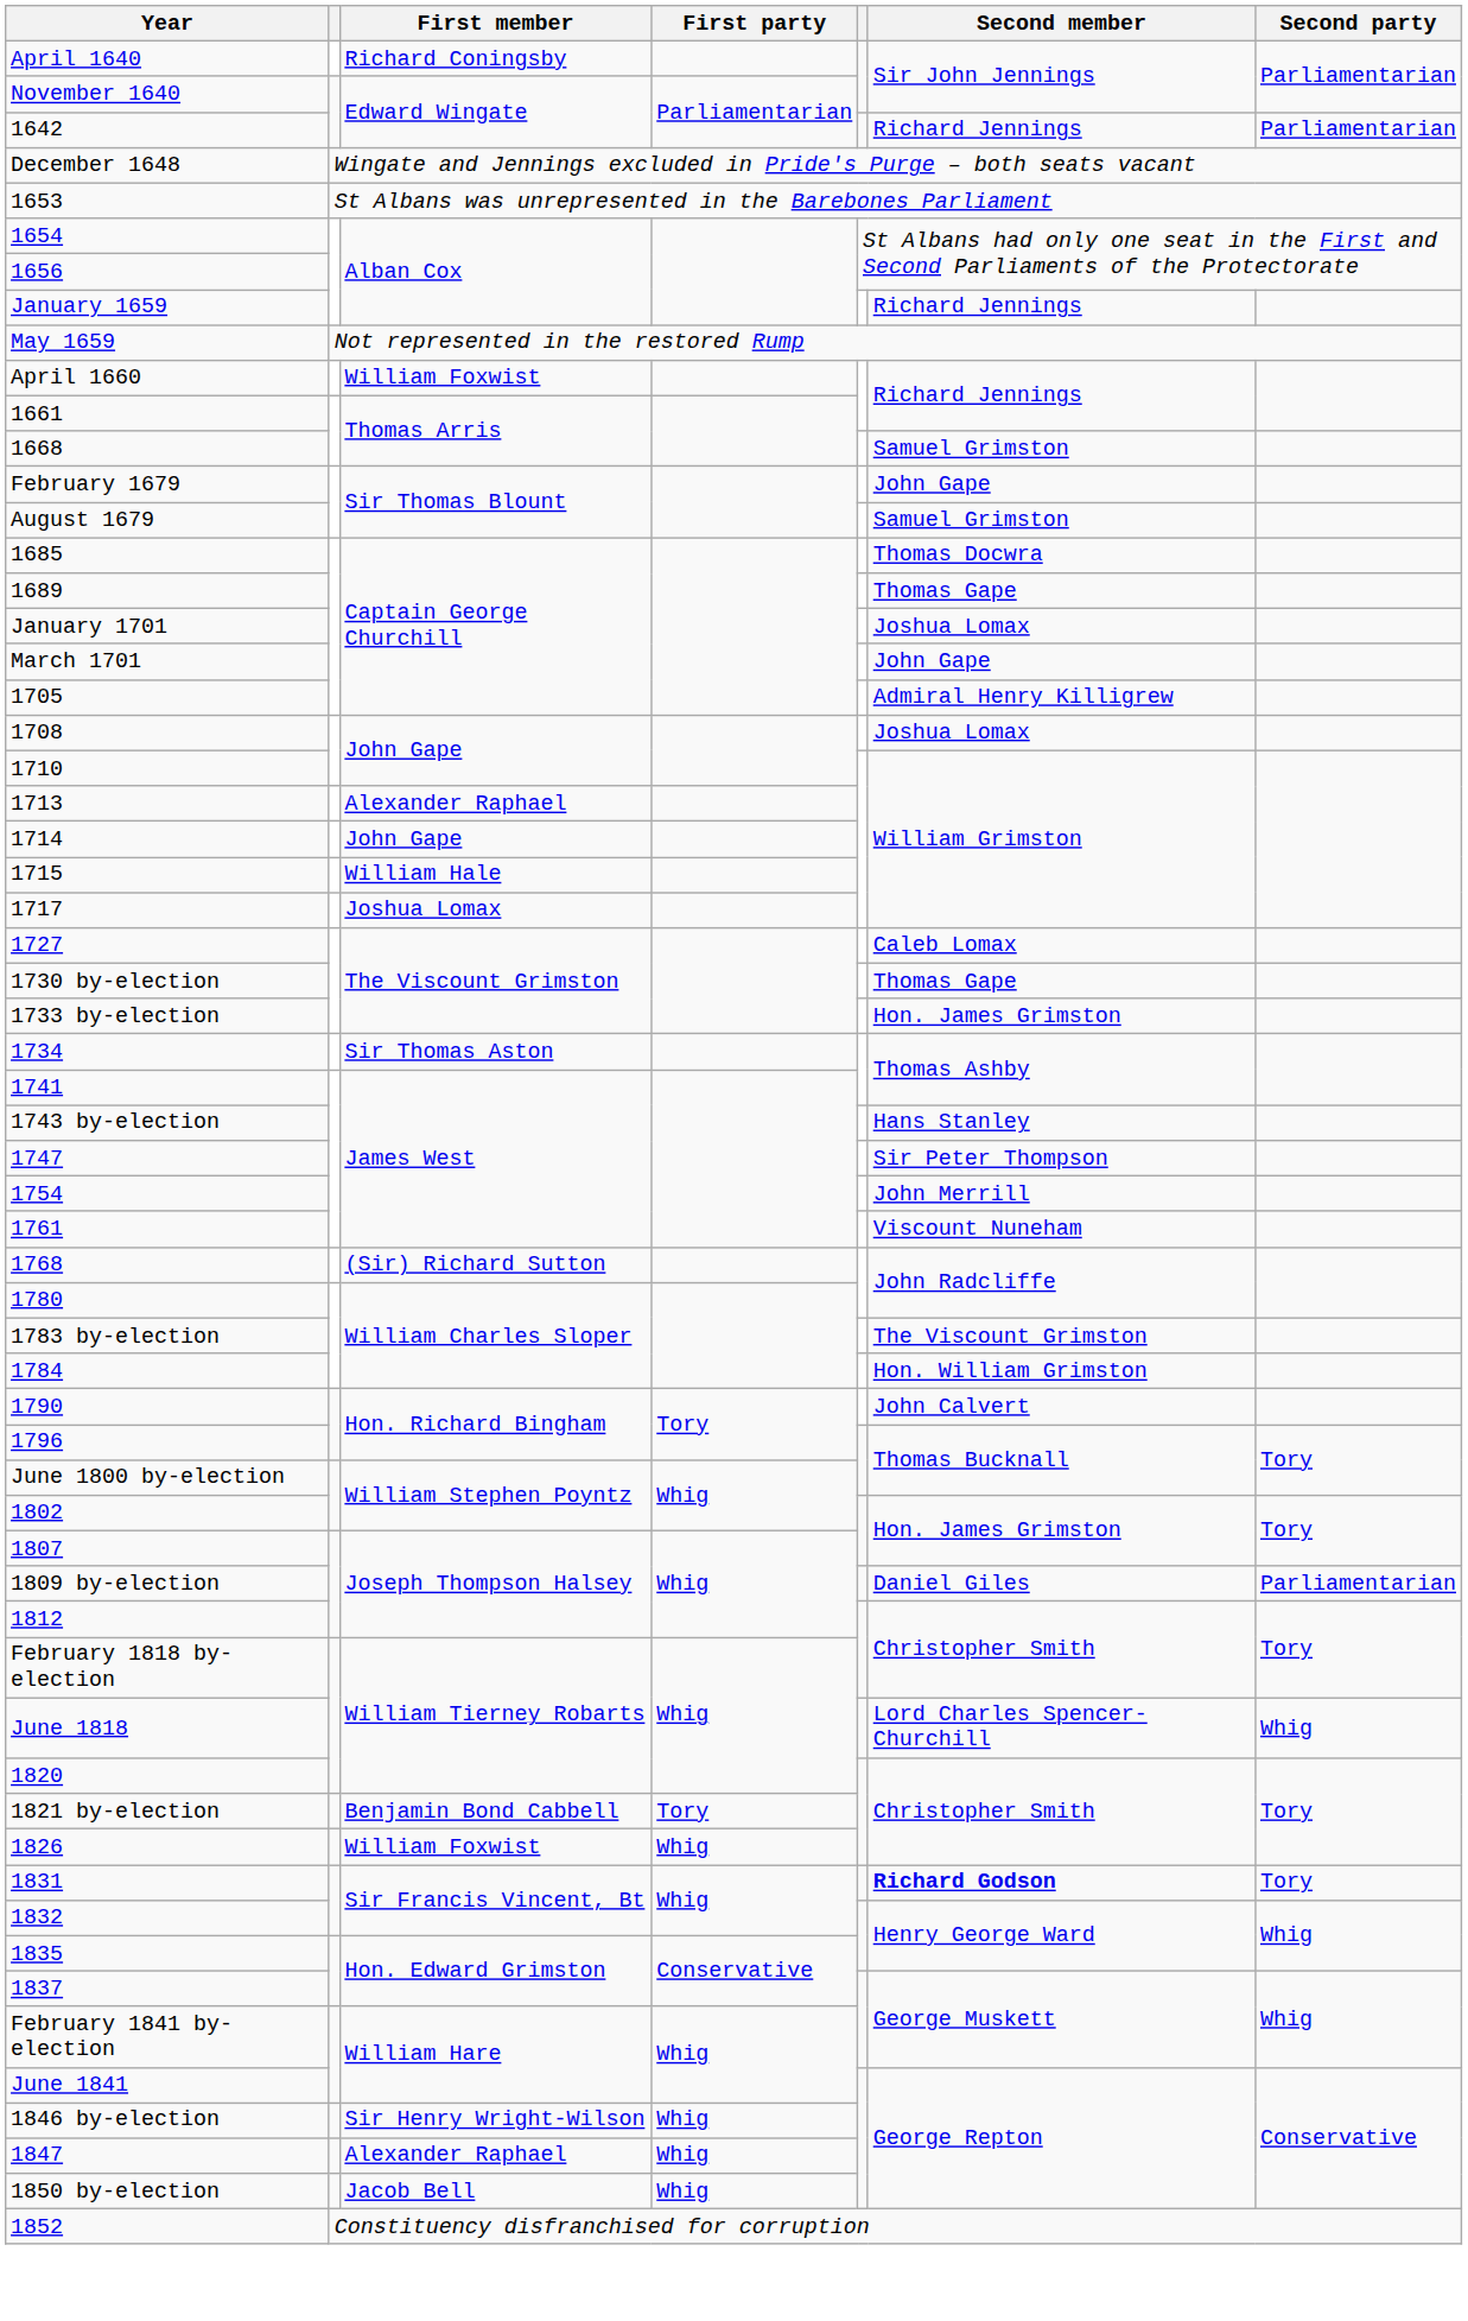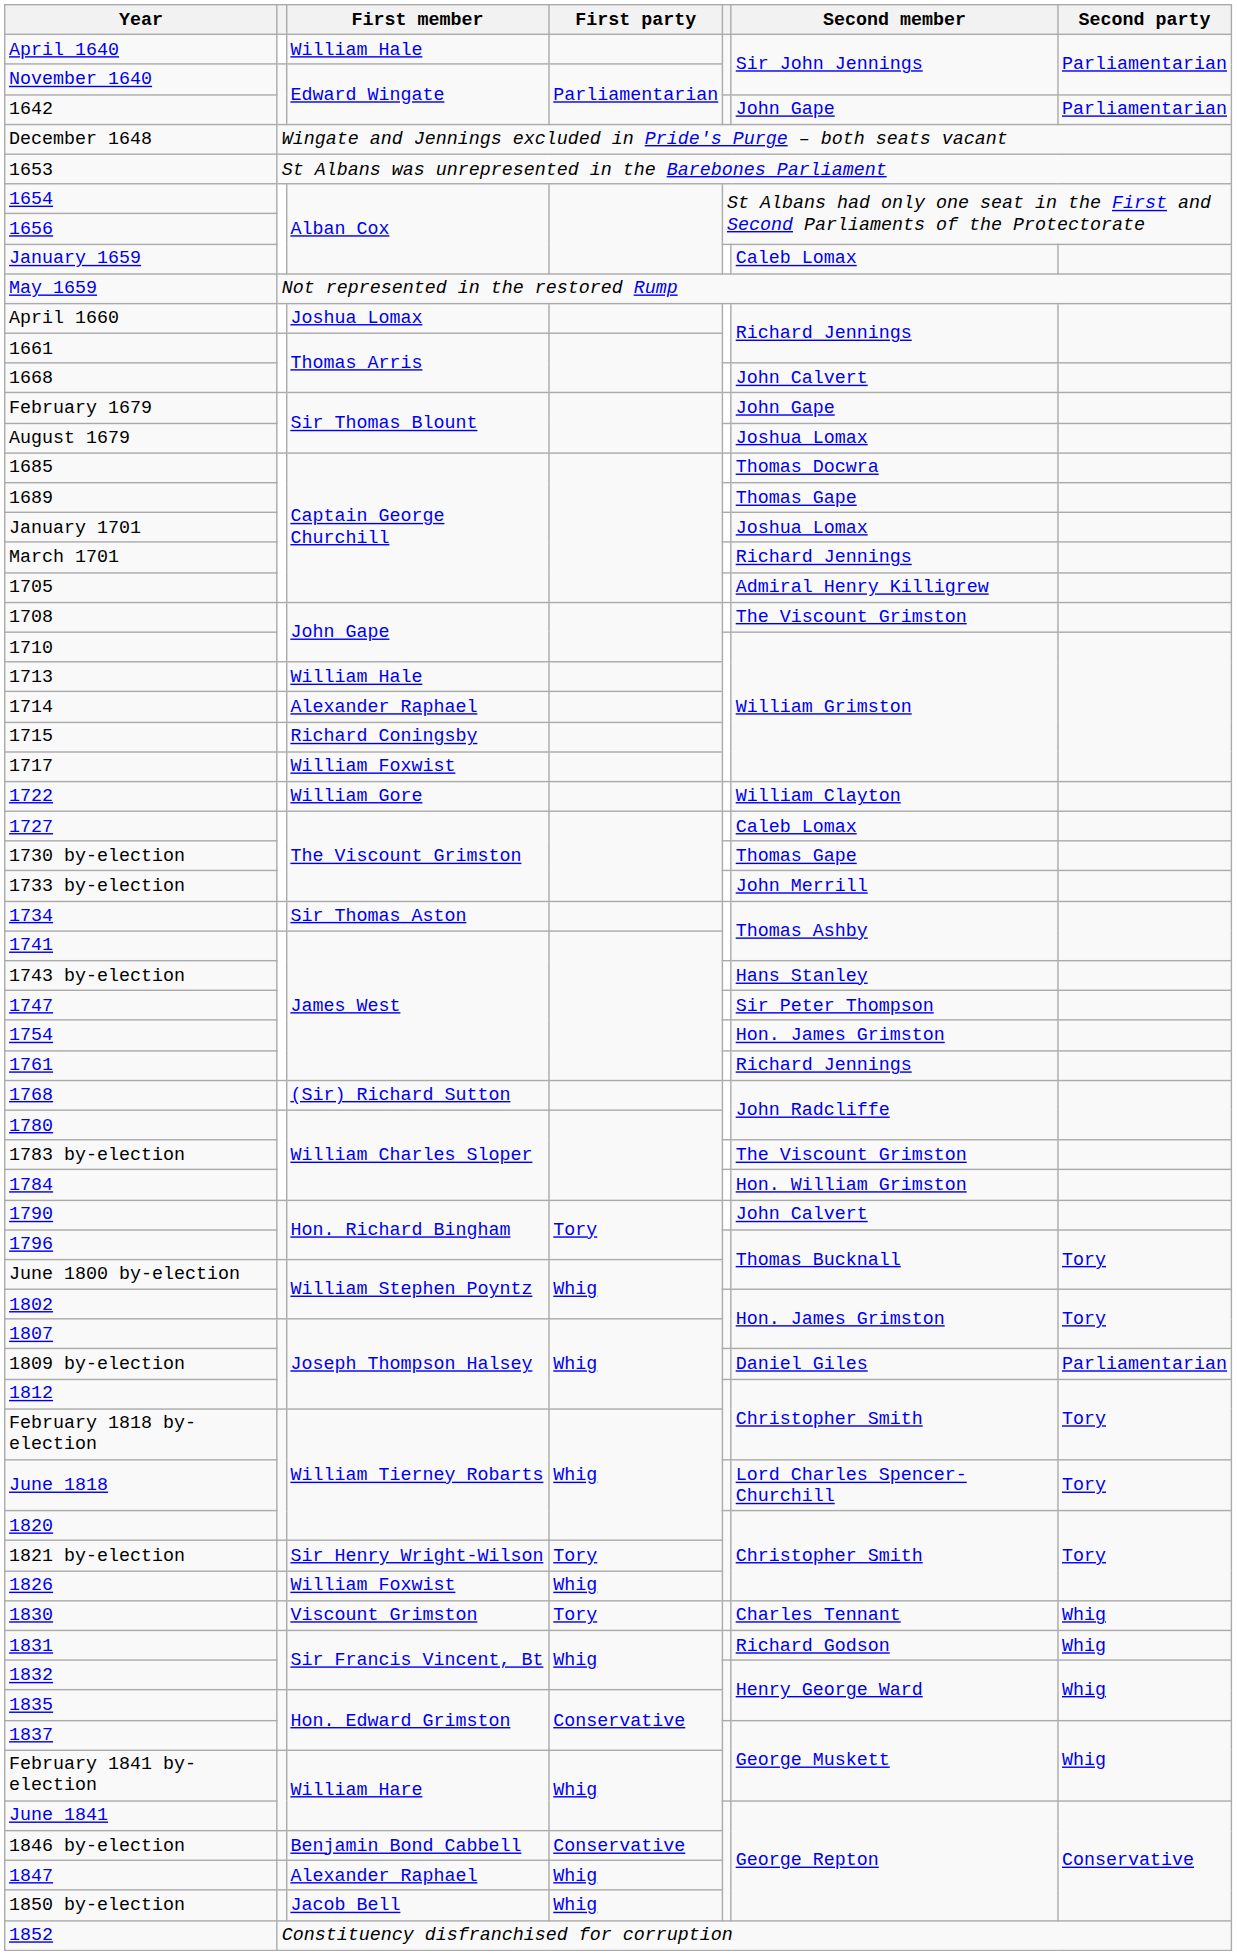April 1640 | First member: Richard Coningsby -> William Hale
1642 | Second member: Richard Jennings -> John Gape
January 1659 | Second member: Richard Jennings -> Caleb Lomax
April 1660 | First member: William Foxwist -> Joshua Lomax
1668 | Second member: Samuel Grimston -> John Calvert
August 1679 | Second member: Samuel Grimston -> Joshua Lomax
March 1701 | Second member: John Gape -> Richard Jennings
1708 | Second member: Joshua Lomax -> The Viscount Grimston
1713 | First member: Alexander Raphael -> William Hale
1714 | First member: John Gape -> Alexander Raphael
1715 | First member: William Hale -> Richard Coningsby
1717 | First member: Joshua Lomax -> William Foxwist
+ row: 1722 | William Gore | William Clayton
1733 by-election | Second member: Hon. James Grimston -> John Merrill
1754 | Second member: John Merrill -> Hon. James Grimston
1761 | Second member: Viscount Nuneham -> Richard Jennings
June 1818 | Second party: Whig -> Tory
1821 by-election | First member: Benjamin Bond Cabbell -> Sir Henry Wright-Wilson
+ row: 1830 | Viscount Grimston | Tory | Charles Tennant | Whig
1831 | Second member: bold -> normal
1831 | Second party: Tory -> Whig
1846 by-election | First member: Sir Henry Wright-Wilson -> Benjamin Bond Cabbell
1846 by-election | First party: Whig -> Conservative
